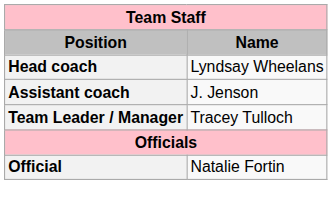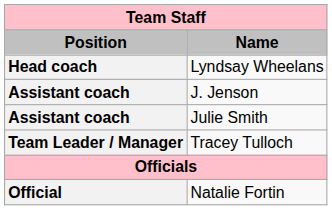+ row: Assistant coach | Julie Smith
